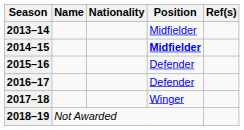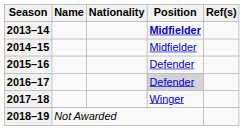2013–14 | Position: normal -> bold
2014–15 | Position: bold -> normal
2016–17 | Position: no background -> lightgrey background
